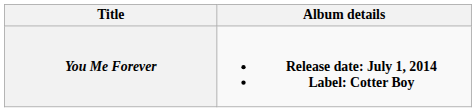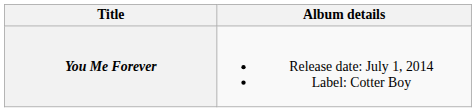You Me Forever | Album details: bold -> normal
